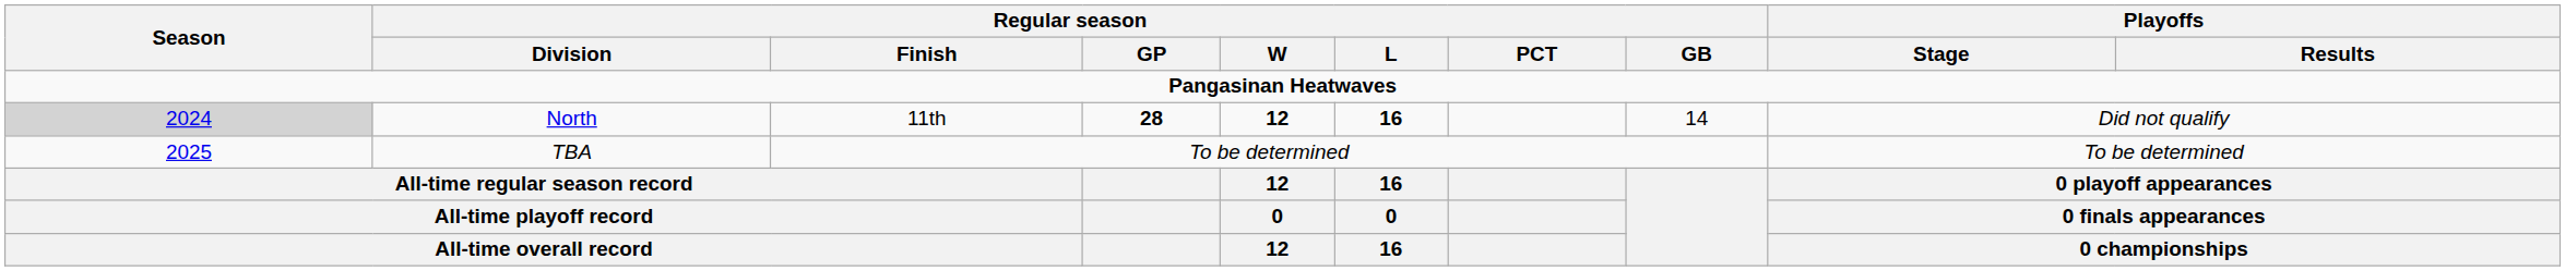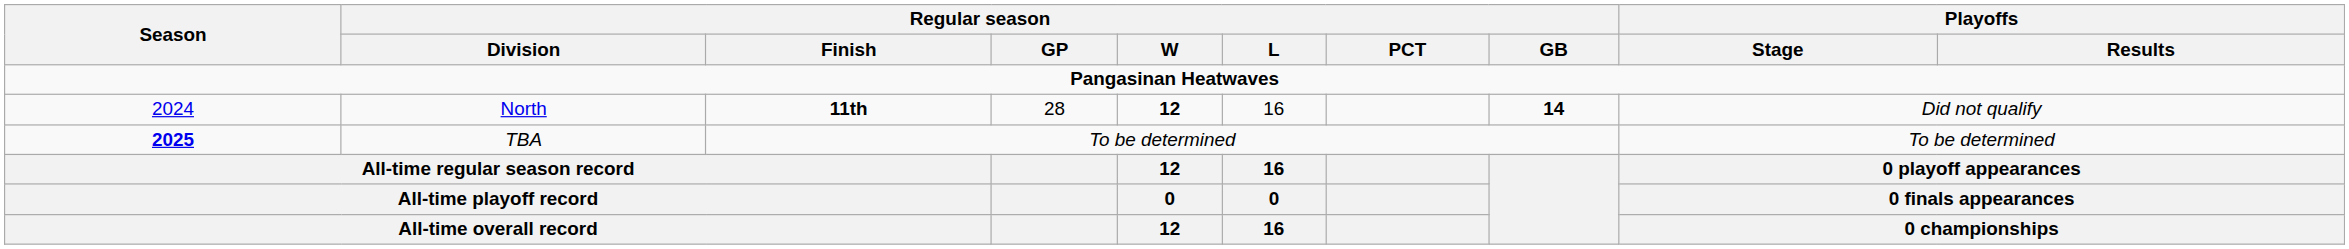North | Season: lightgrey background -> no background
North | Regular season / Finish: normal -> bold
North | Regular season / GP: bold -> normal
North | Regular season / L: bold -> normal
North | Regular season / GB: normal -> bold
TBA | Season: normal -> bold
